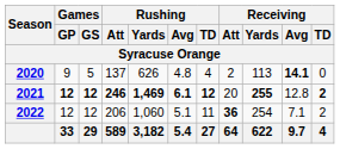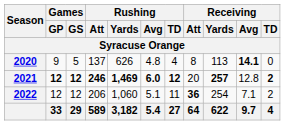2020 | Receiving / Att: 2 -> 8
2021 | Rushing / Avg: 6.1 -> 6.0
2021 | Receiving / Yards: 255 -> 257
